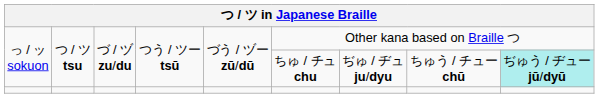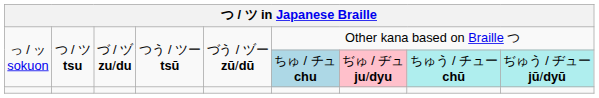row 3 | column 6: no background -> lightblue background
row 3 | column 7: no background -> pink background
row 3 | column 8: no background -> paleturquoise background
